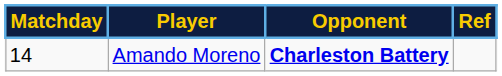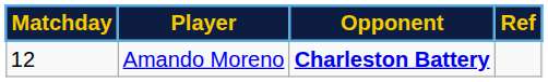Amando Moreno | Matchday: 14 -> 12
